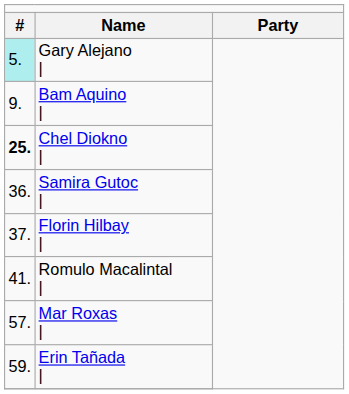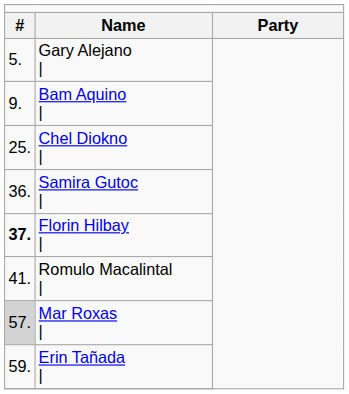row 3 | column 1: paleturquoise background -> no background
row 5 | column 1: bold -> normal
row 7 | column 1: normal -> bold
row 9 | column 1: no background -> lightgrey background
